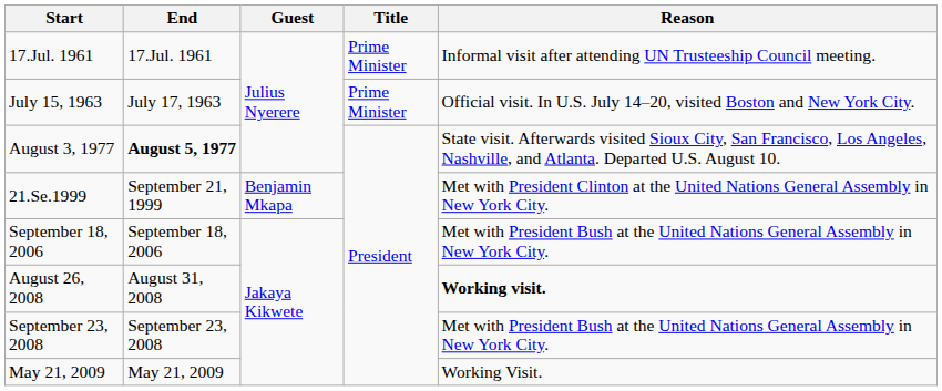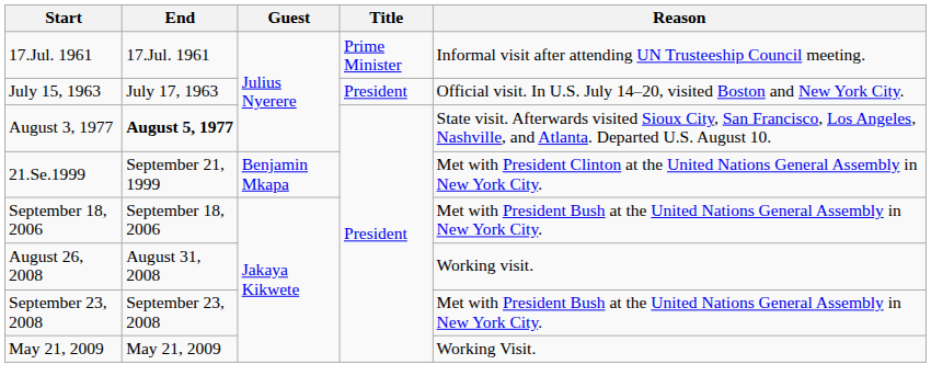July 15, 1963 | Title: Prime Minister -> President
August 26, 2008 | Reason: bold -> normal
